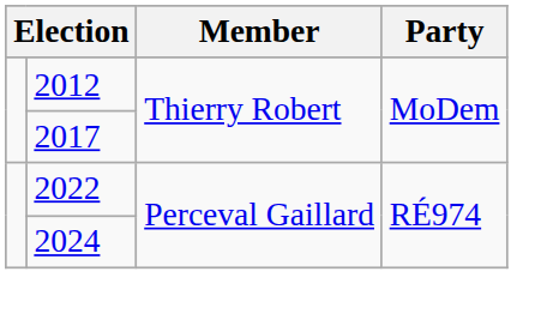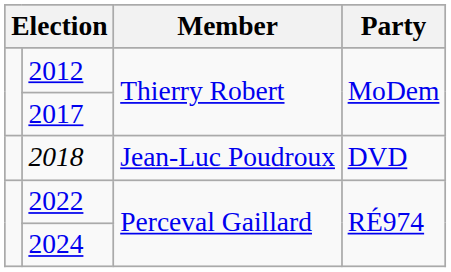+ row: 2018 | Jean-Luc Poudroux | DVD
